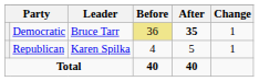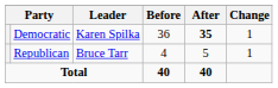Democratic | Leader: Bruce Tarr -> Karen Spilka
Democratic | Before: khaki background -> no background
Republican | Leader: Karen Spilka -> Bruce Tarr
